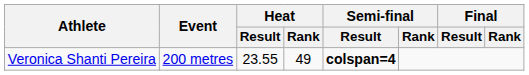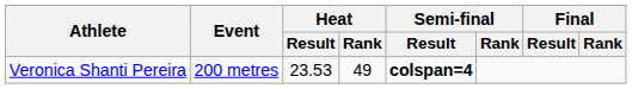Veronica Shanti Pereira | Heat / Result: 23.55 -> 23.53
